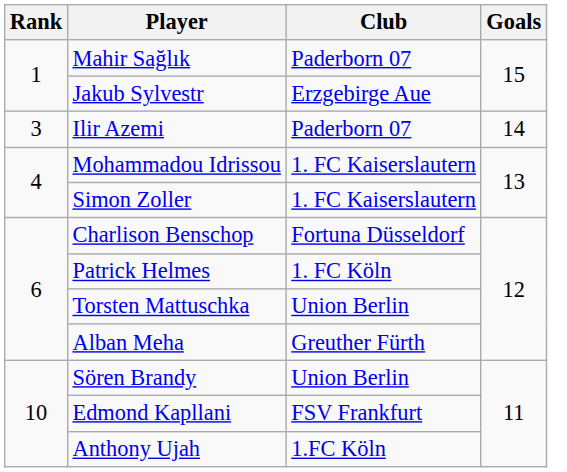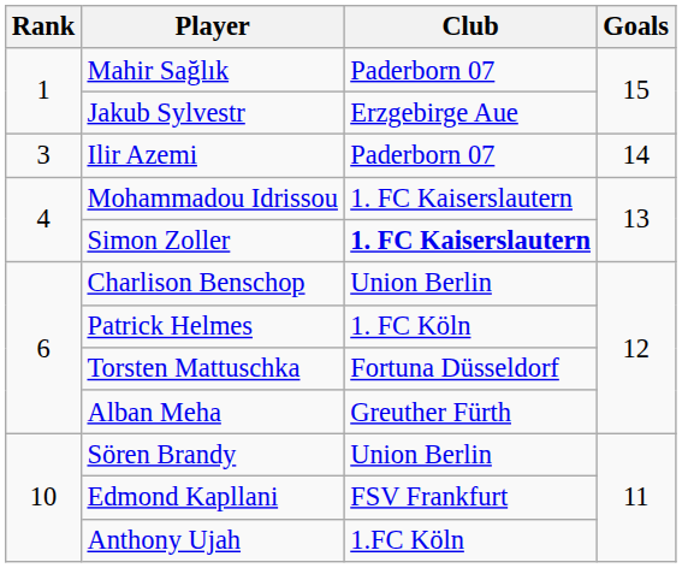Simon Zoller | Club: normal -> bold
Charlison Benschop | Club: Fortuna Düsseldorf -> Union Berlin
Torsten Mattuschka | Club: Union Berlin -> Fortuna Düsseldorf
